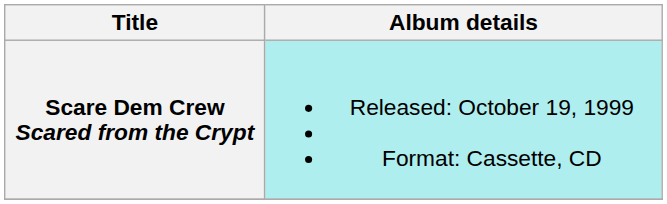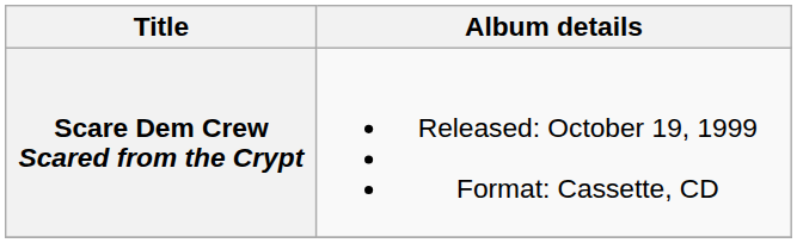Scare Dem Crew Scared from the Crypt | Album details: paleturquoise background -> no background
